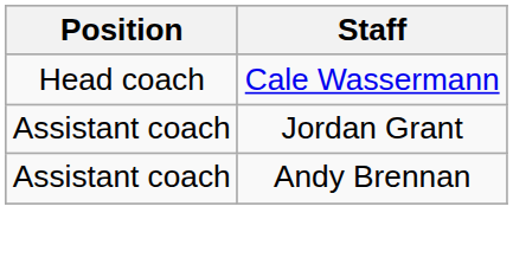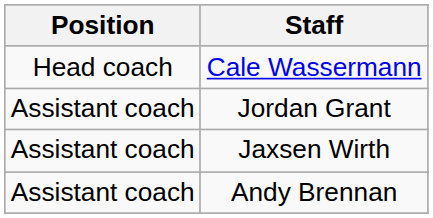+ row: Assistant coach | Jaxsen Wirth
